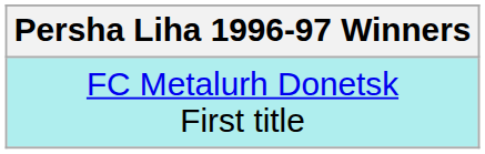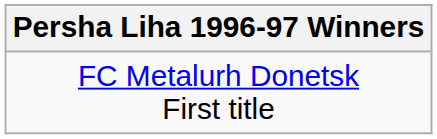row 2 | column 1: paleturquoise background -> no background
